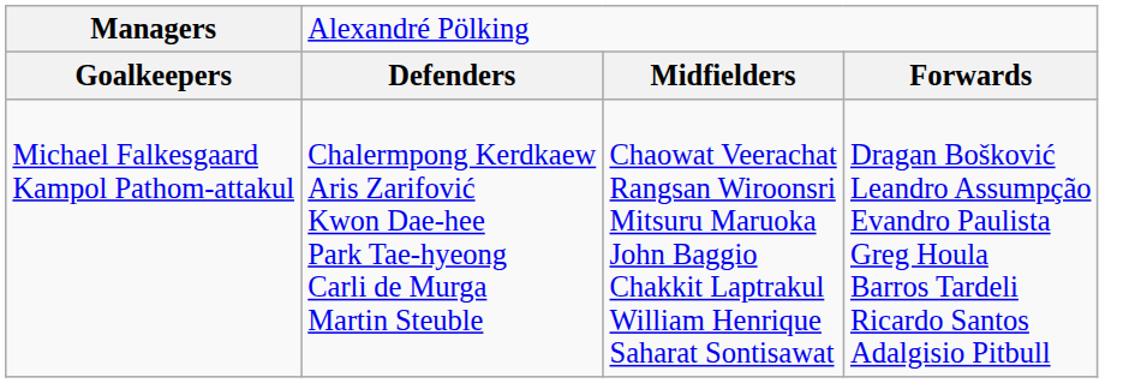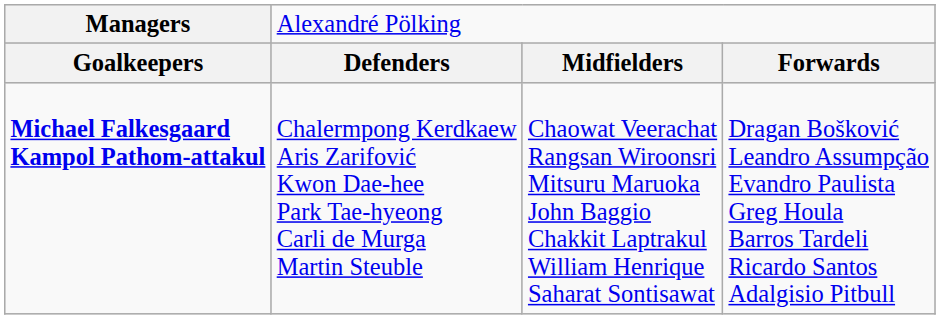Michael Falkesgaard Kampol Pathom-attakul | column 1: normal -> bold
